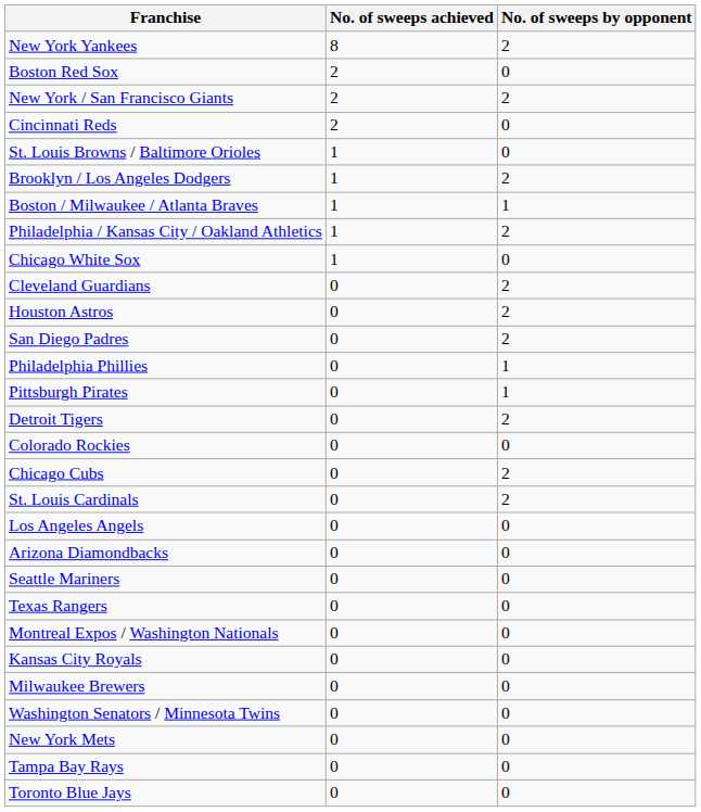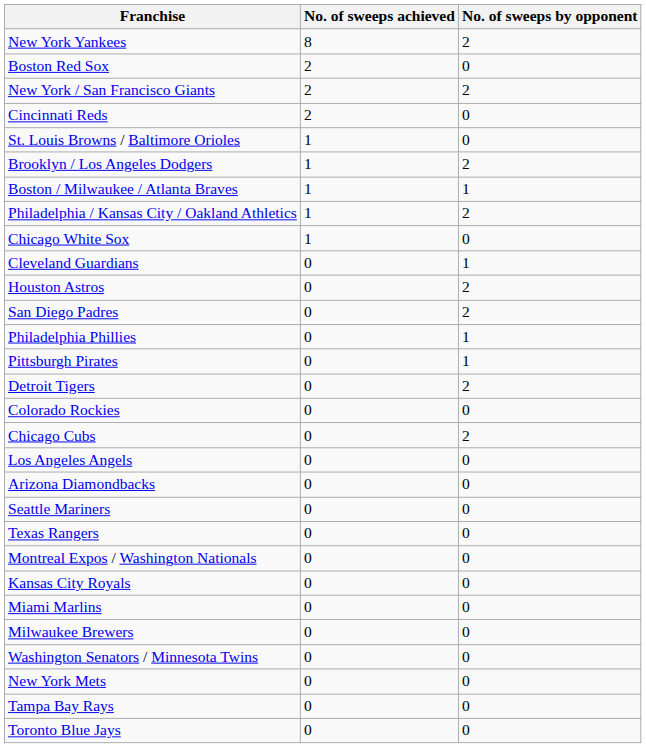Cleveland Guardians | No. of sweeps by opponent: 2 -> 1
- row: St. Louis Cardinals | 0 | 2
+ row: Miami Marlins | 0 | 0
